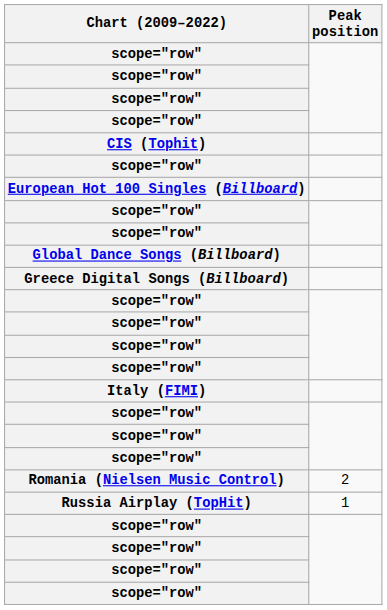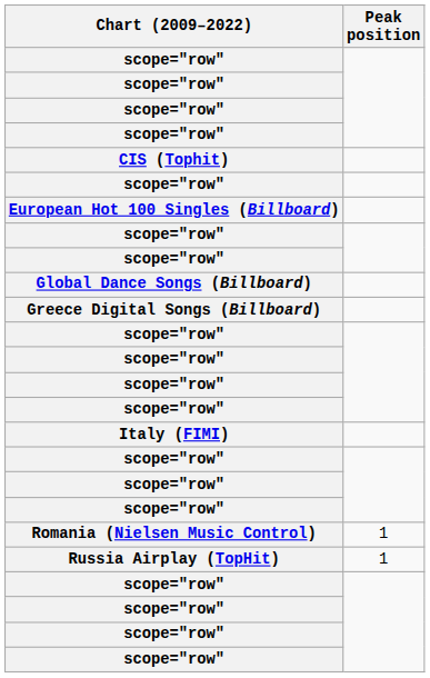Romania (Nielsen Music Control) | Peak position: 2 -> 1
